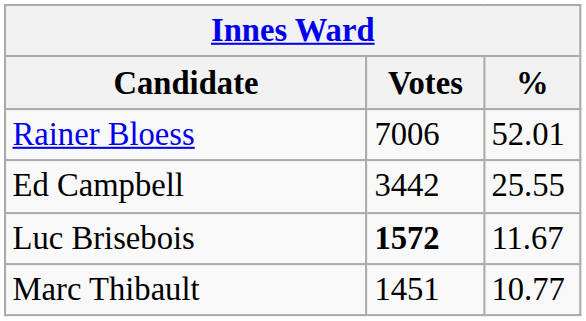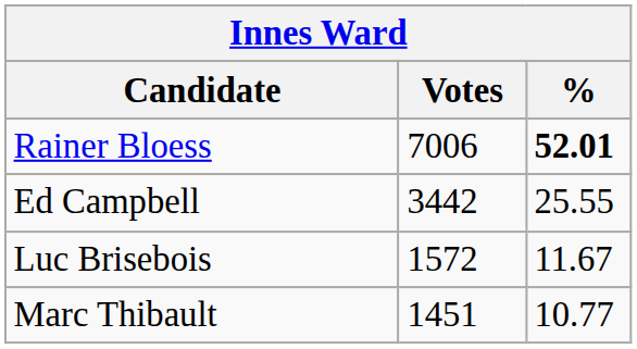Rainer Bloess | %: normal -> bold
Luc Brisebois | Votes: bold -> normal
